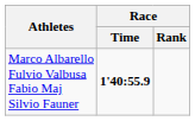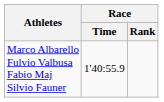Marco Albarello Fulvio Valbusa Fabio Maj Silvio Fauner | Race / Time: bold -> normal
